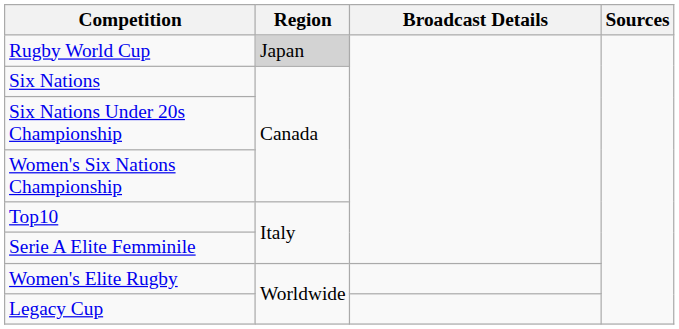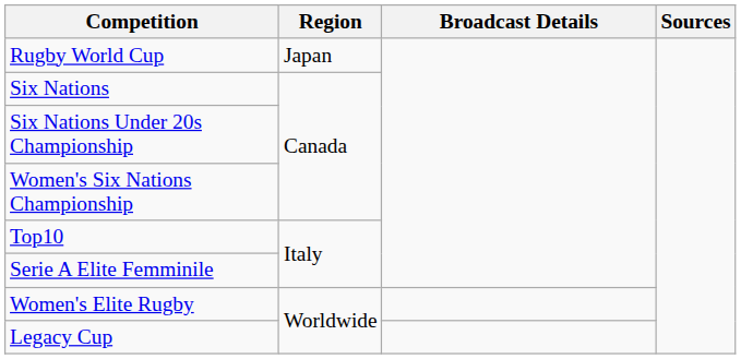Rugby World Cup | Region: lightgrey background -> no background
